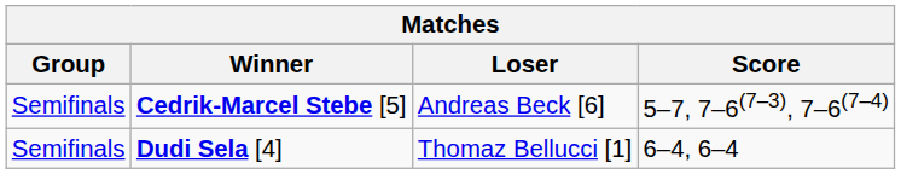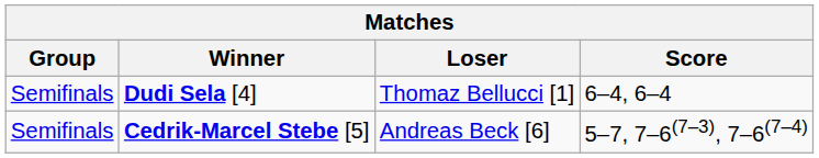rows swapped: Dudi Sela [4] <-> Cedrik-Marcel Stebe [5]
